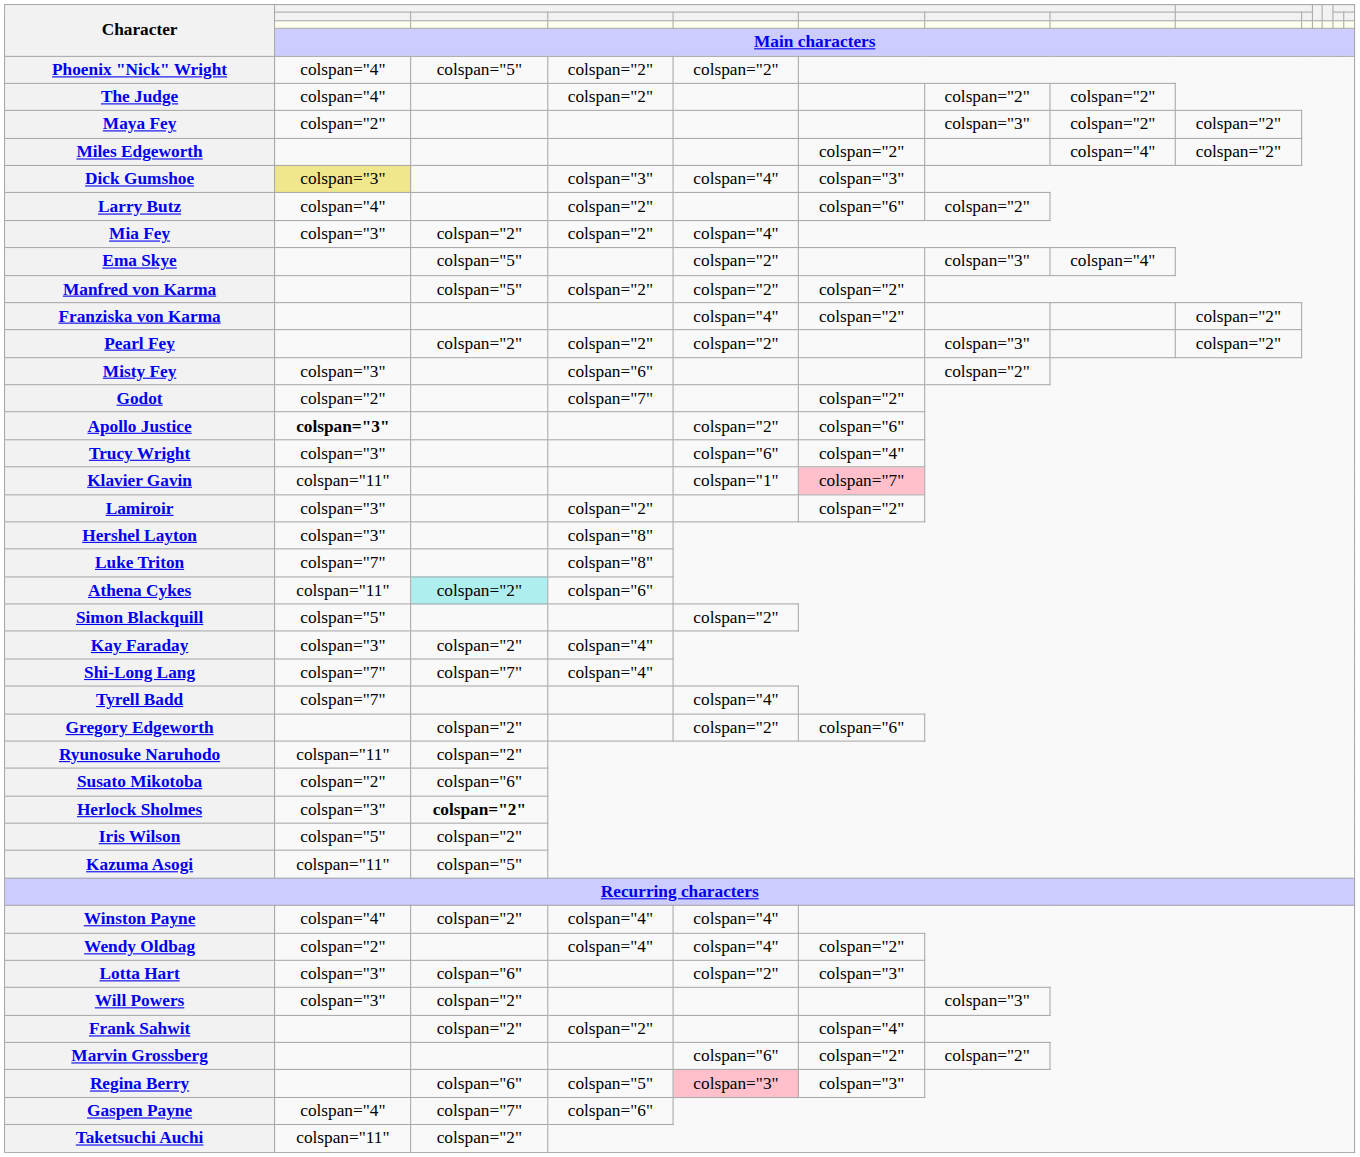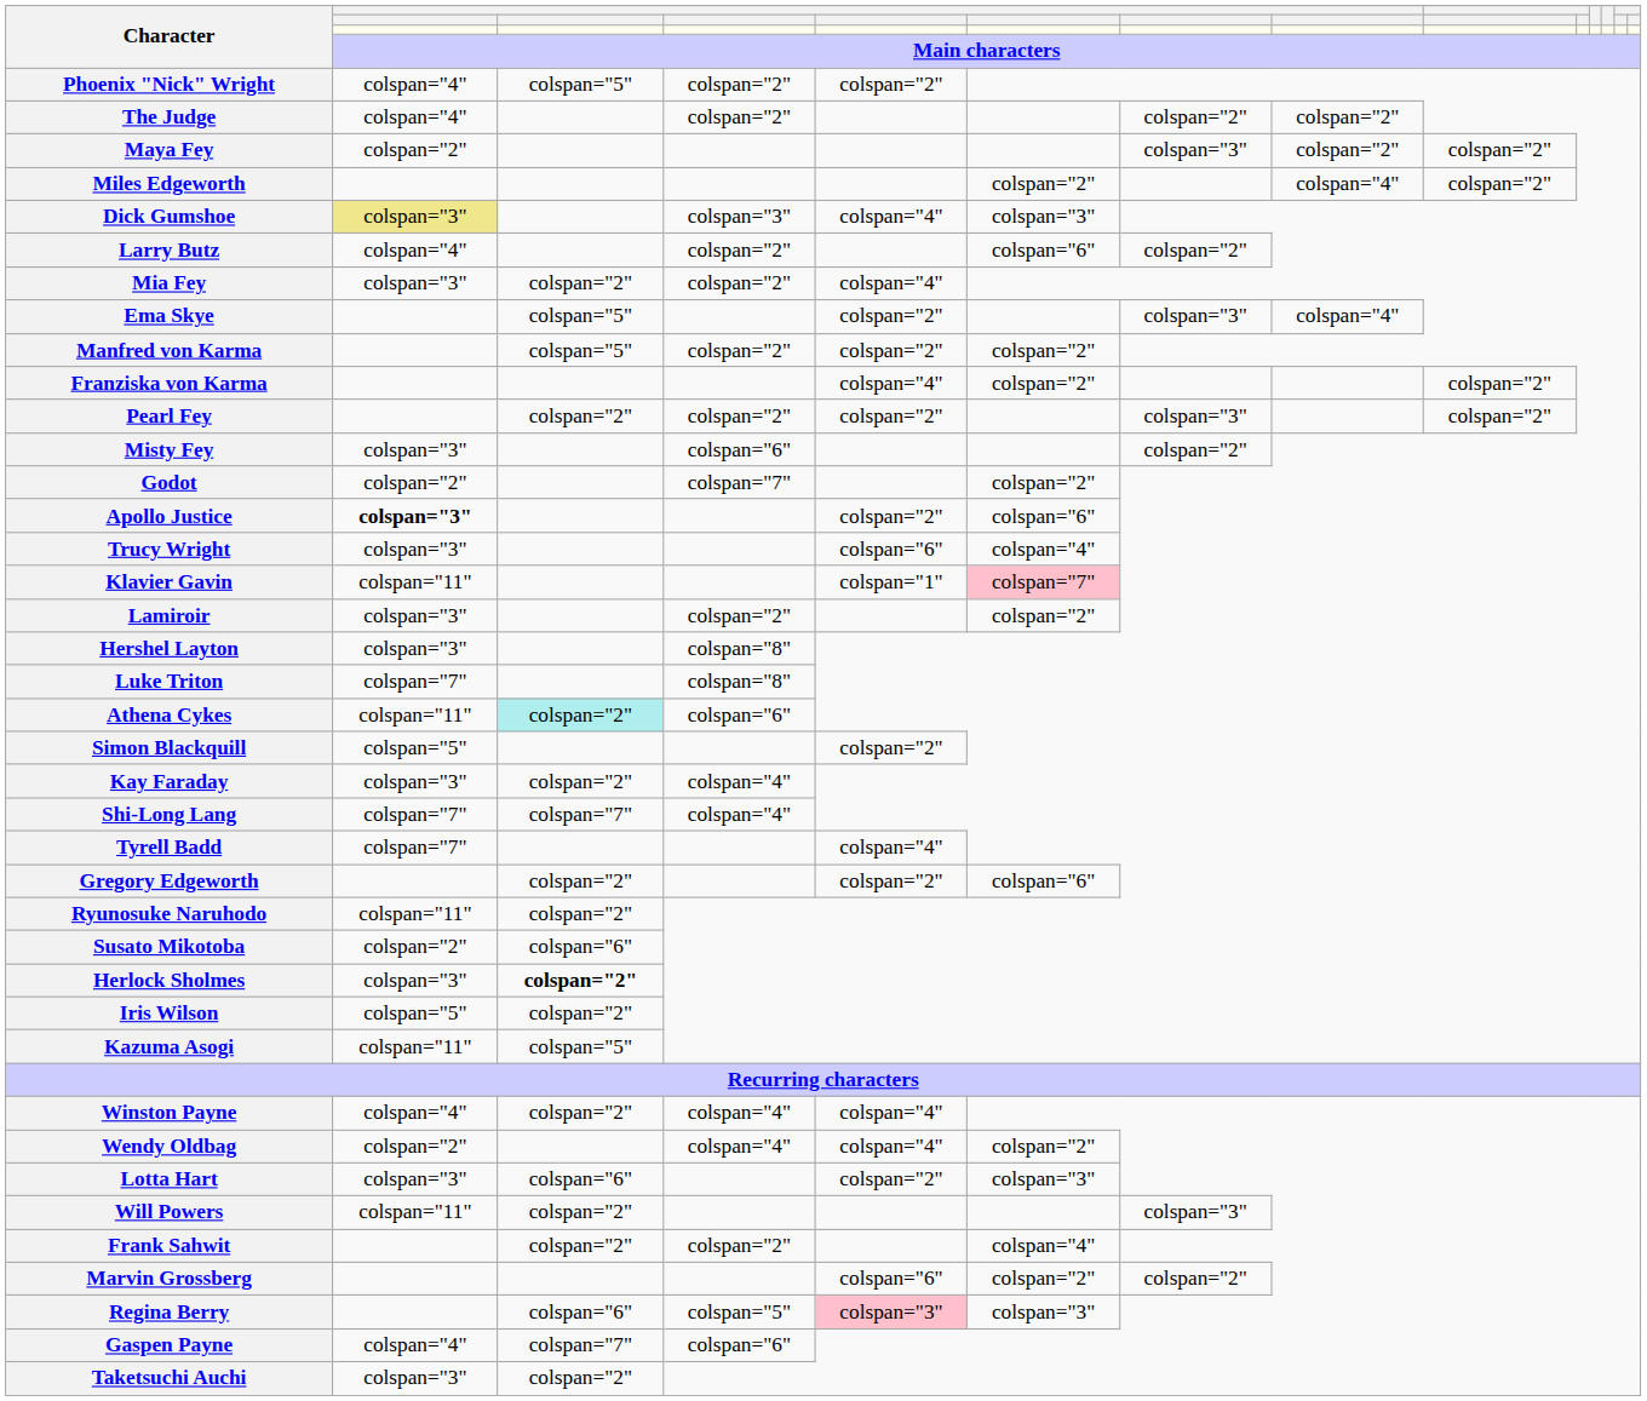Will Powers | column 2: colspan="3" -> colspan="11"
Taketsuchi Auchi | column 2: colspan="11" -> colspan="3"
